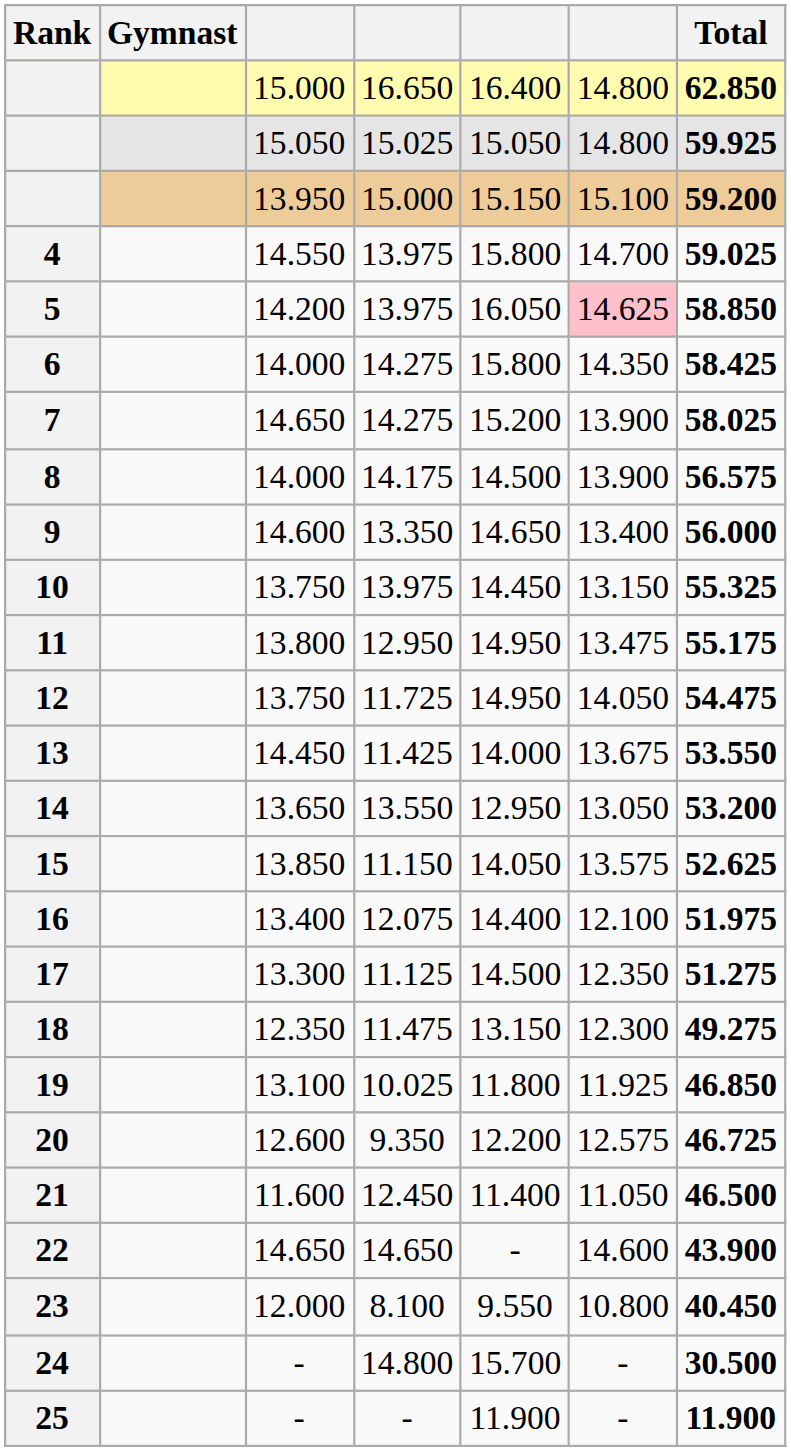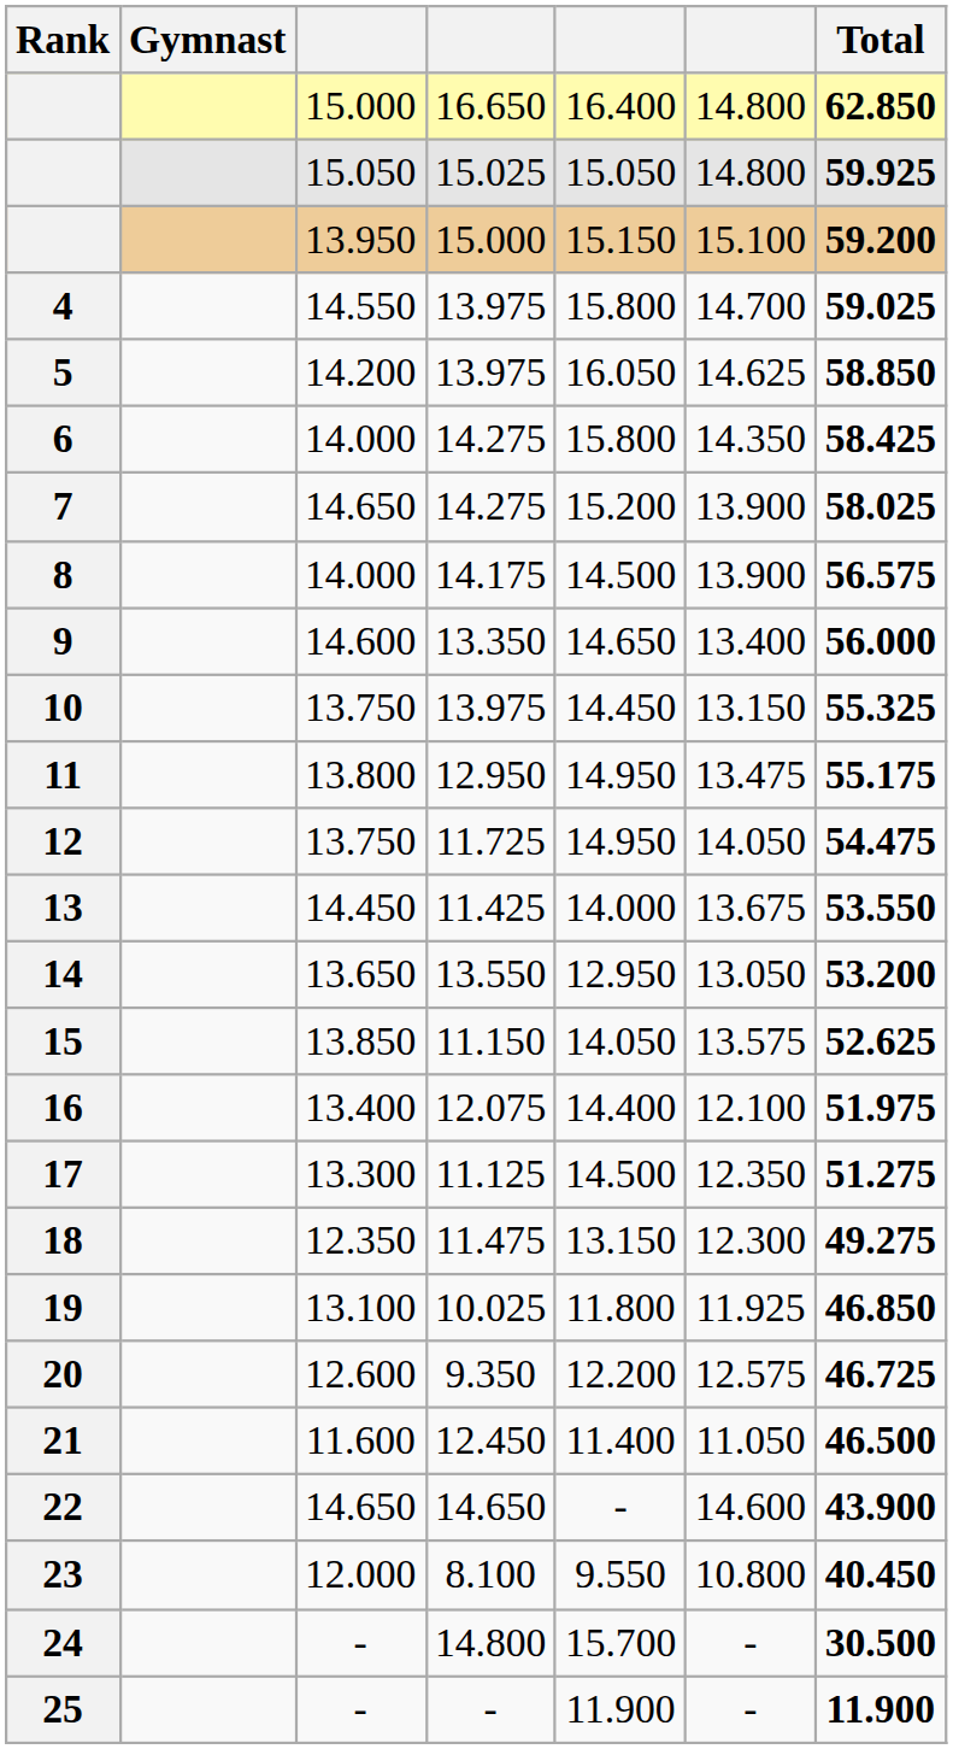5 | column 6: pink background -> no background
